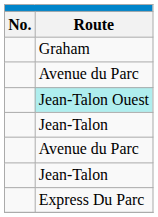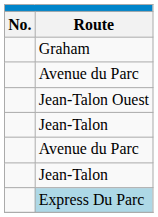Jean-Talon Ouest | Route: paleturquoise background -> no background
Express Du Parc | Route: no background -> lightblue background
